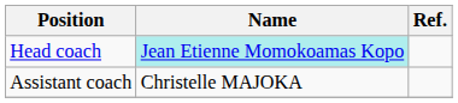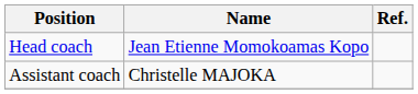Head coach | Name: paleturquoise background -> no background
